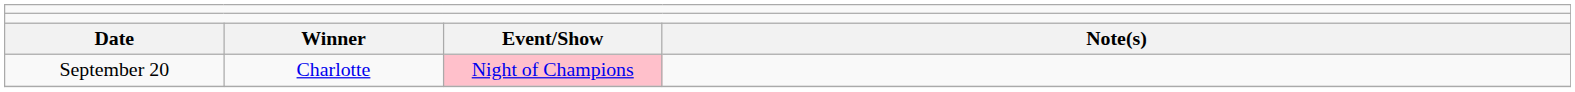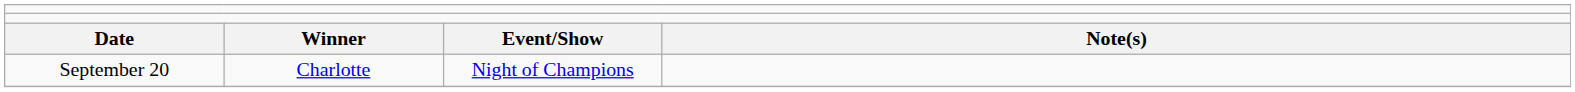September 20 | column 3: pink background -> no background
